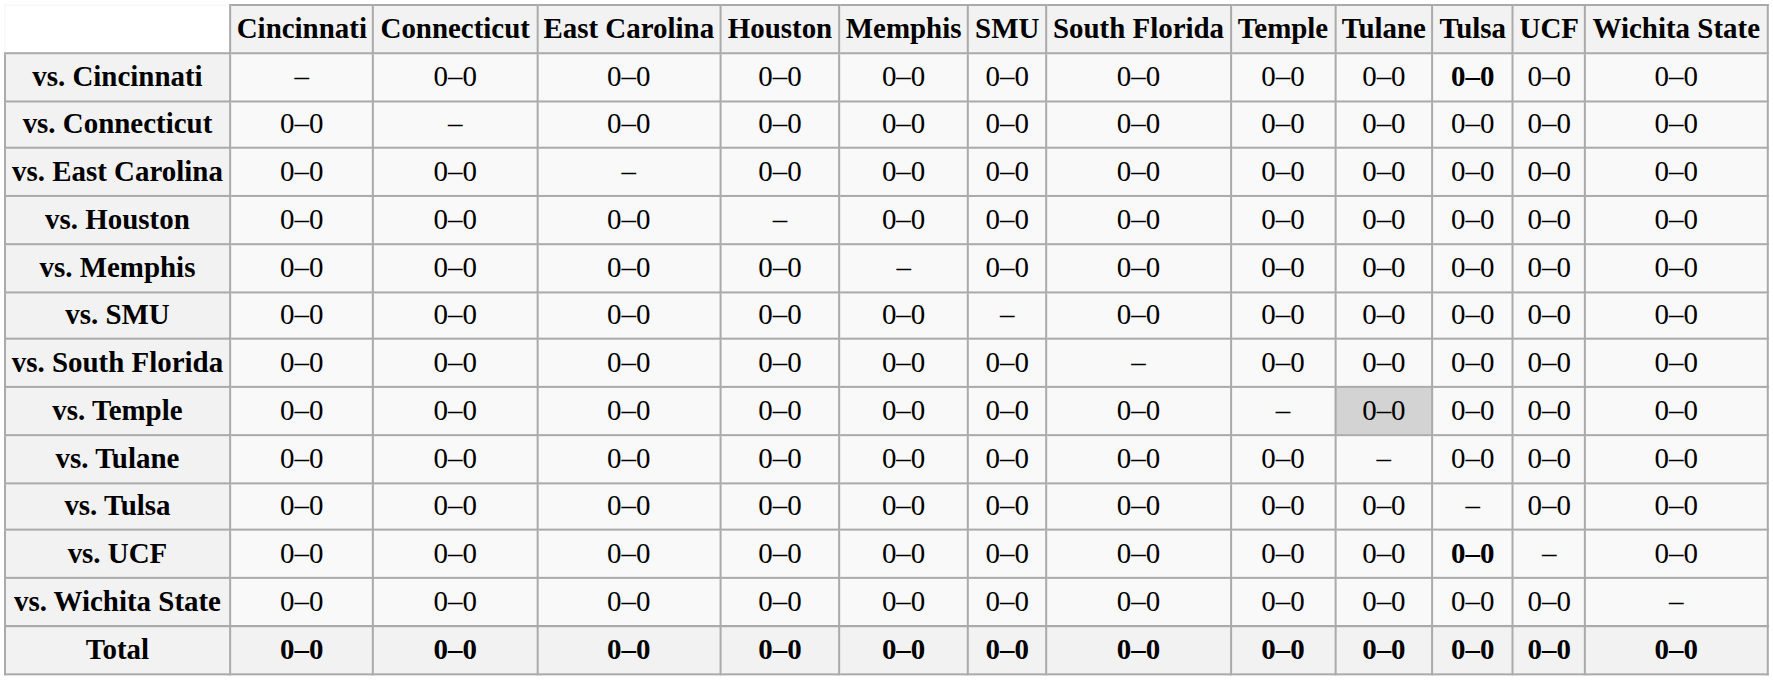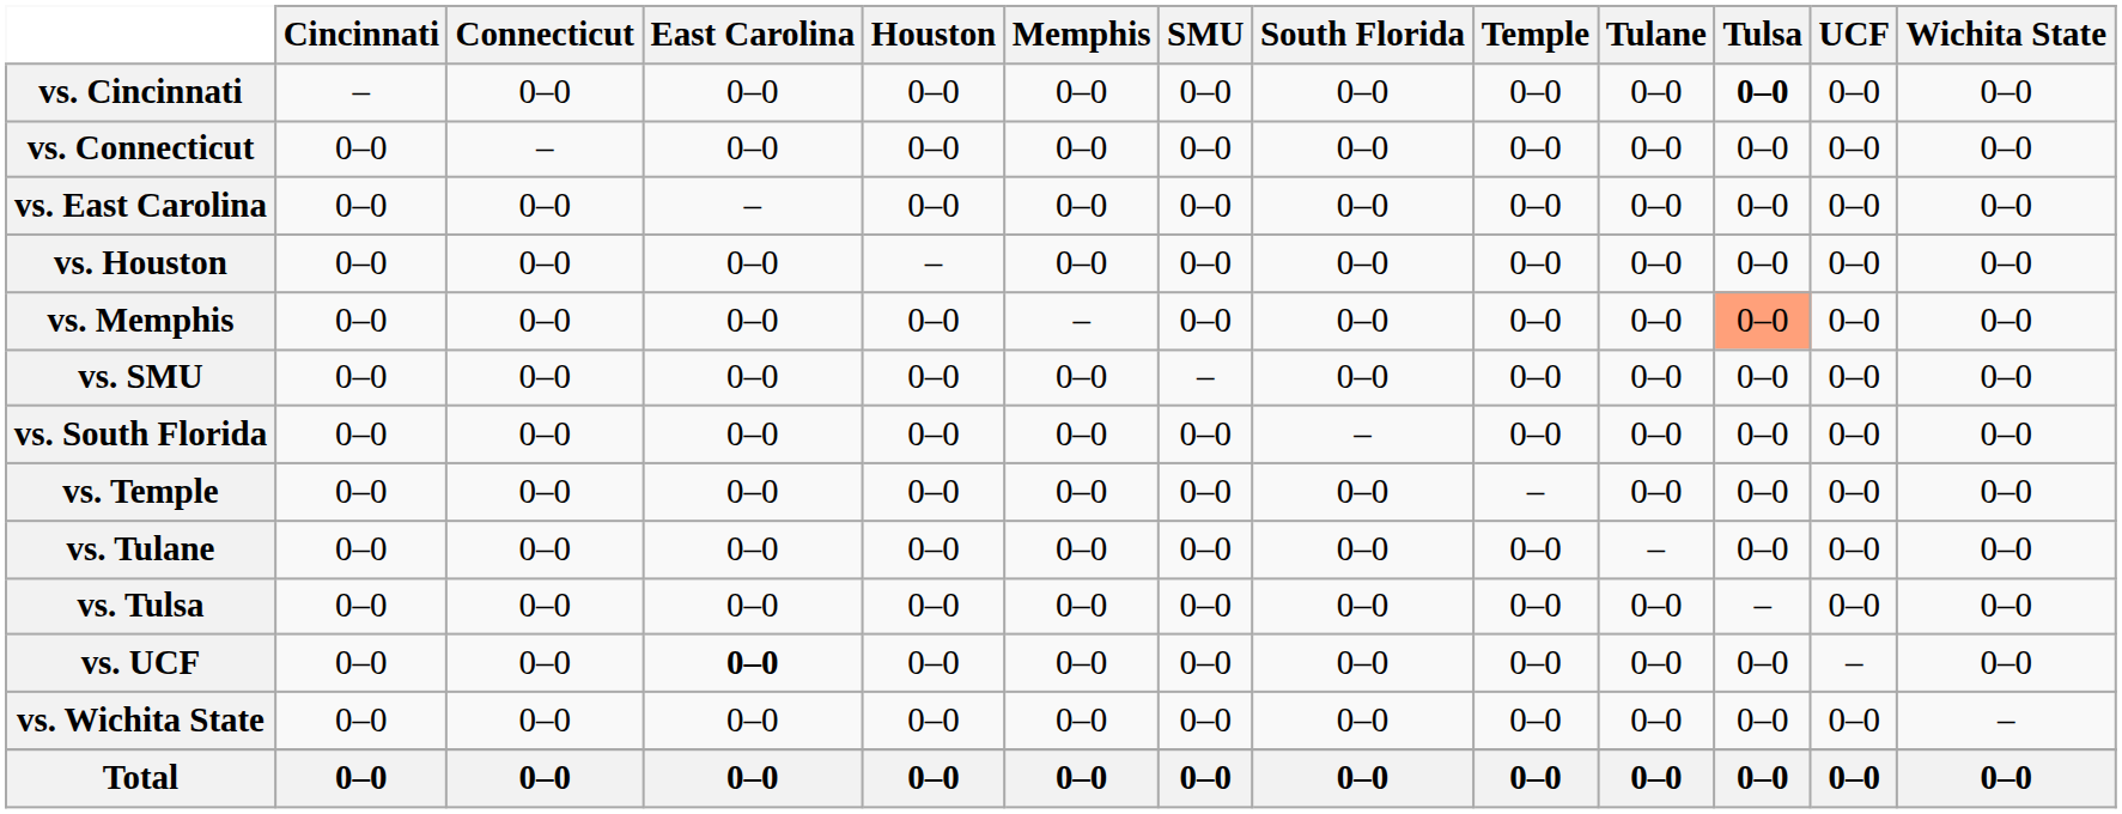vs. Memphis | Tulsa: no background -> lightsalmon background
vs. Temple | Tulane: lightgrey background -> no background
vs. UCF | East Carolina: normal -> bold
vs. UCF | Tulsa: bold -> normal
